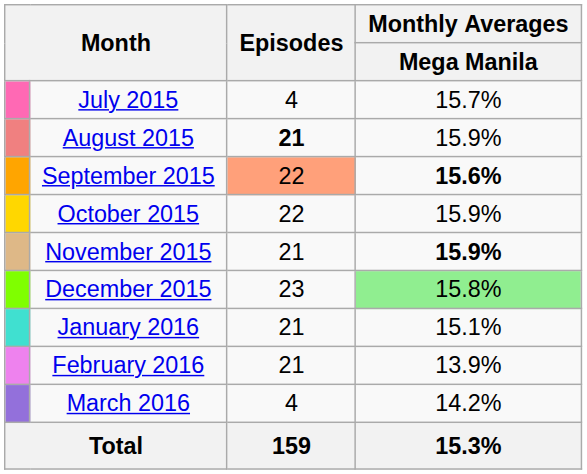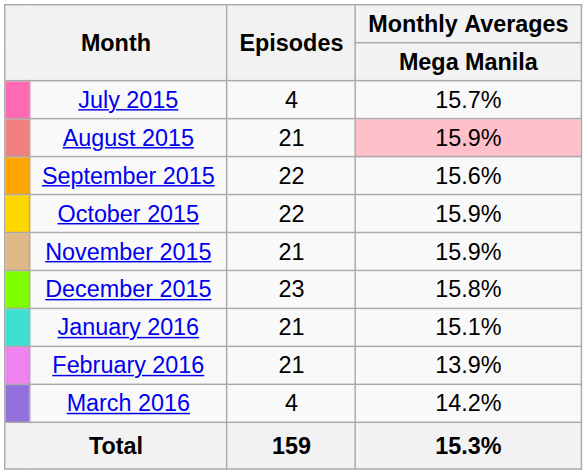August 2015 | Episodes: bold -> normal
August 2015 | Monthly Averages / Mega Manila: no background -> pink background
September 2015 | Episodes: lightsalmon background -> no background
September 2015 | Monthly Averages / Mega Manila: bold -> normal
November 2015 | Monthly Averages / Mega Manila: bold -> normal
December 2015 | Monthly Averages / Mega Manila: lightgreen background -> no background
